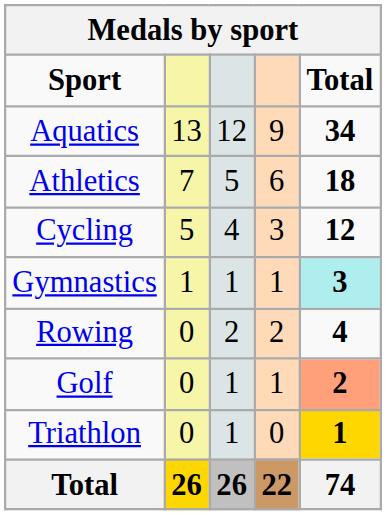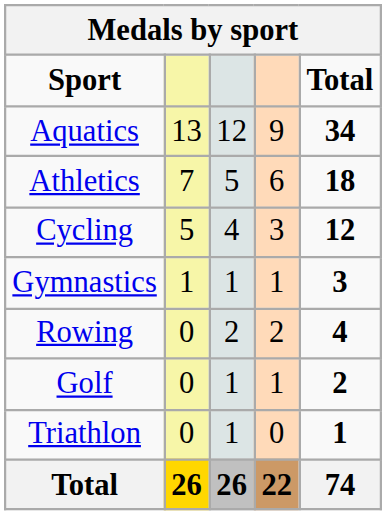Gymnastics | Total: paleturquoise background -> no background
Golf | Total: lightsalmon background -> no background
Triathlon | Total: gold background -> no background
